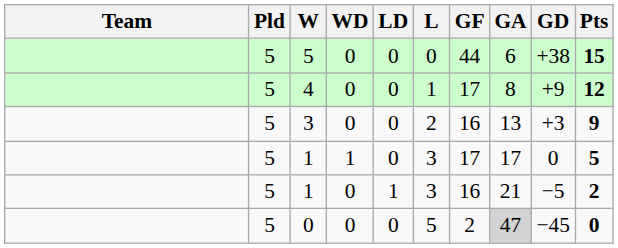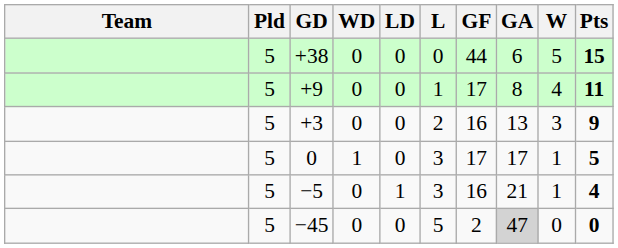columns swapped: W <-> GD
row 3 | Pts: 12 -> 11
row 6 | Pts: 2 -> 4
